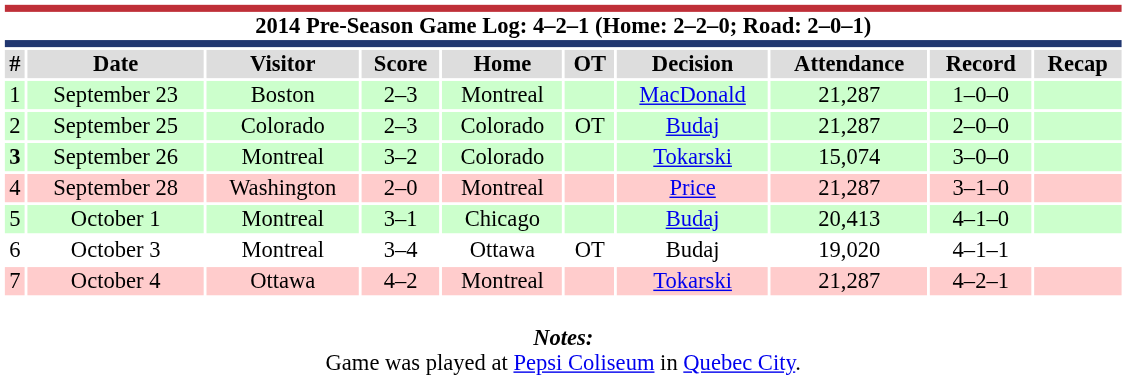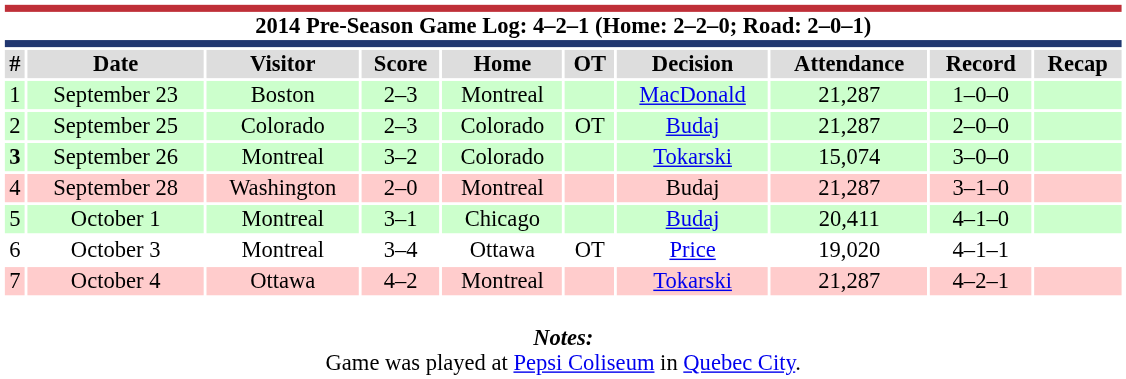September 28 | Decision: Price -> Budaj
October 1 | Attendance: 20,413 -> 20,411
October 3 | Decision: Budaj -> Price
